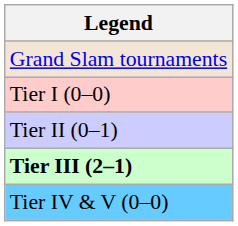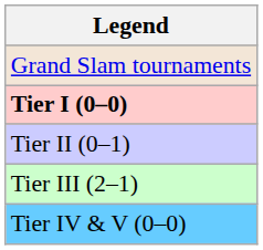Tier I (0–0) | Legend: normal -> bold
Tier III (2–1) | Legend: bold -> normal
